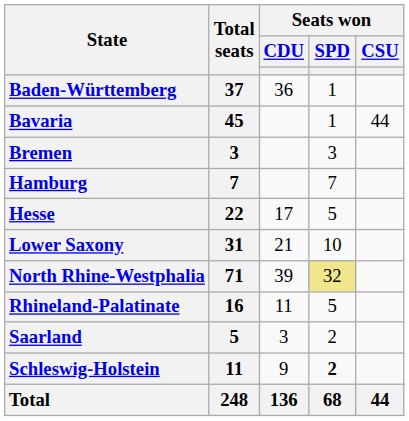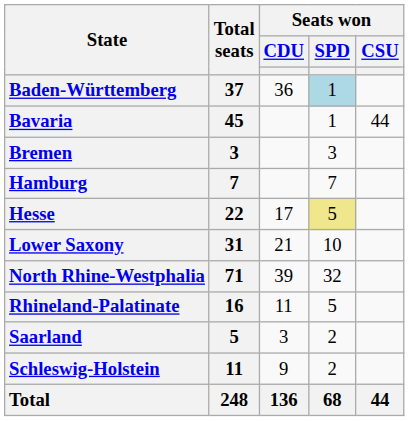Baden-Württemberg | Seats won / SPD: no background -> lightblue background
Hesse | Seats won / SPD: no background -> khaki background
North Rhine-Westphalia | Seats won / SPD: khaki background -> no background
Schleswig-Holstein | Seats won / SPD: bold -> normal
